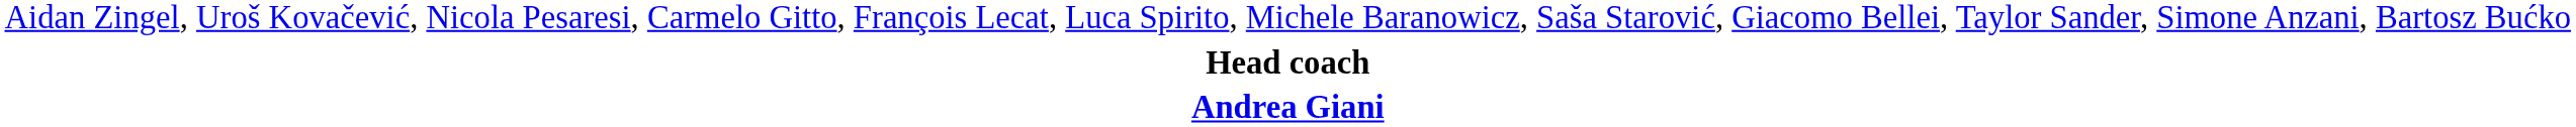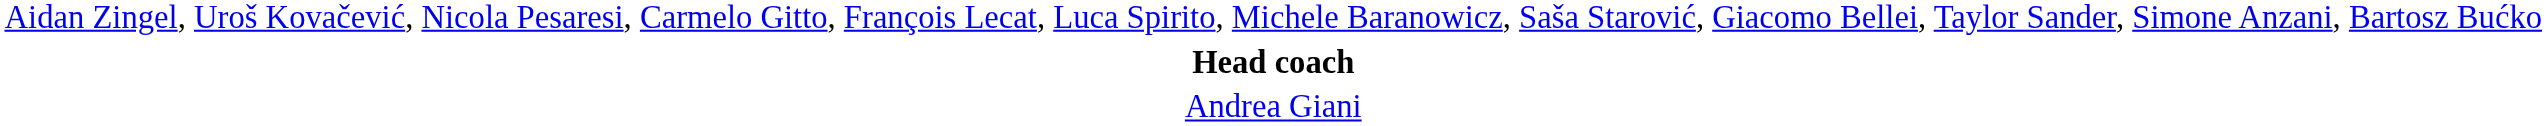row 3 | column 1: bold -> normal
